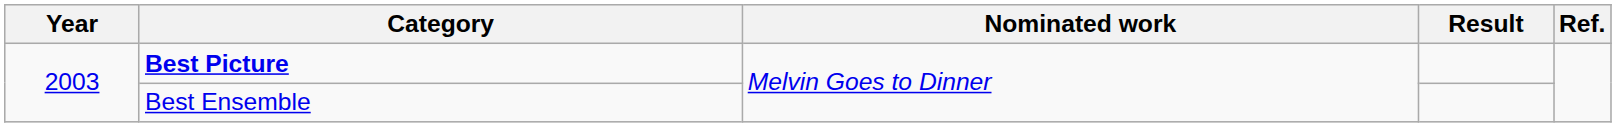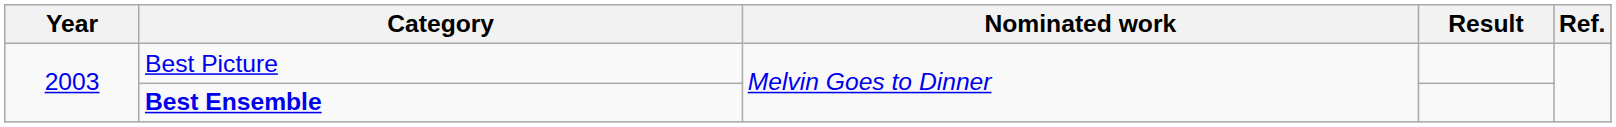Best Picture | Category: bold -> normal
Best Ensemble | Category: normal -> bold
